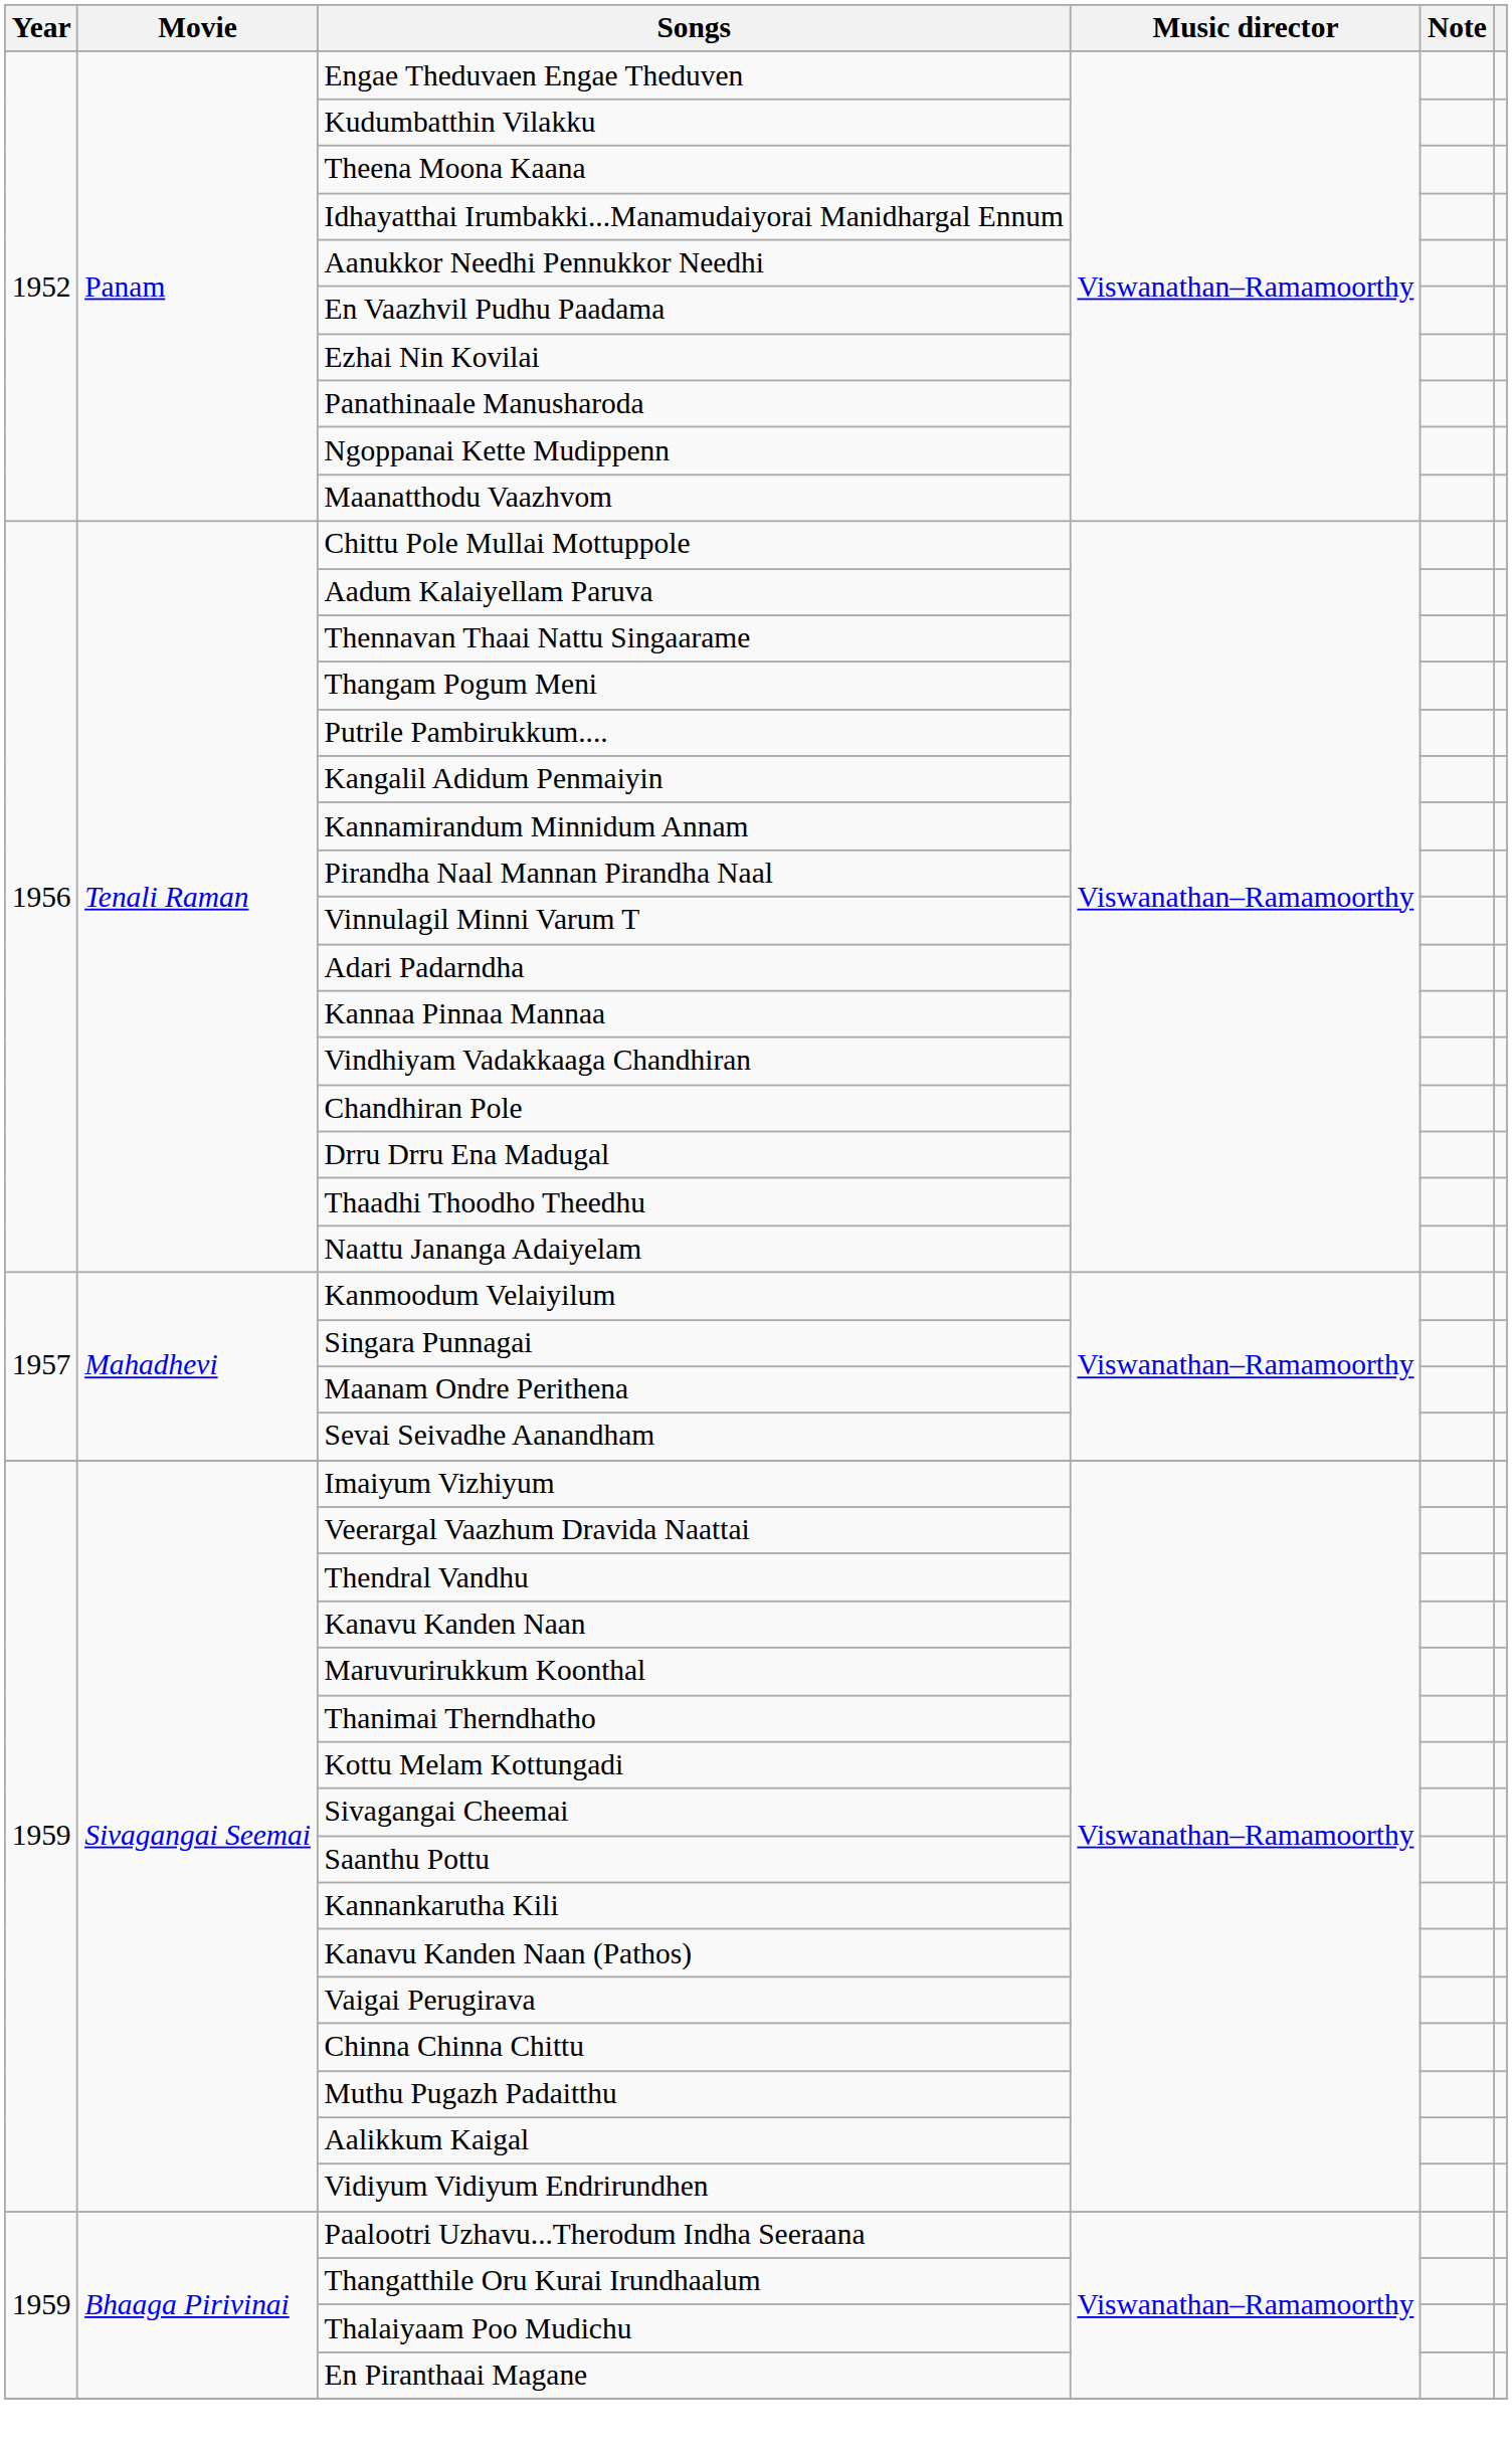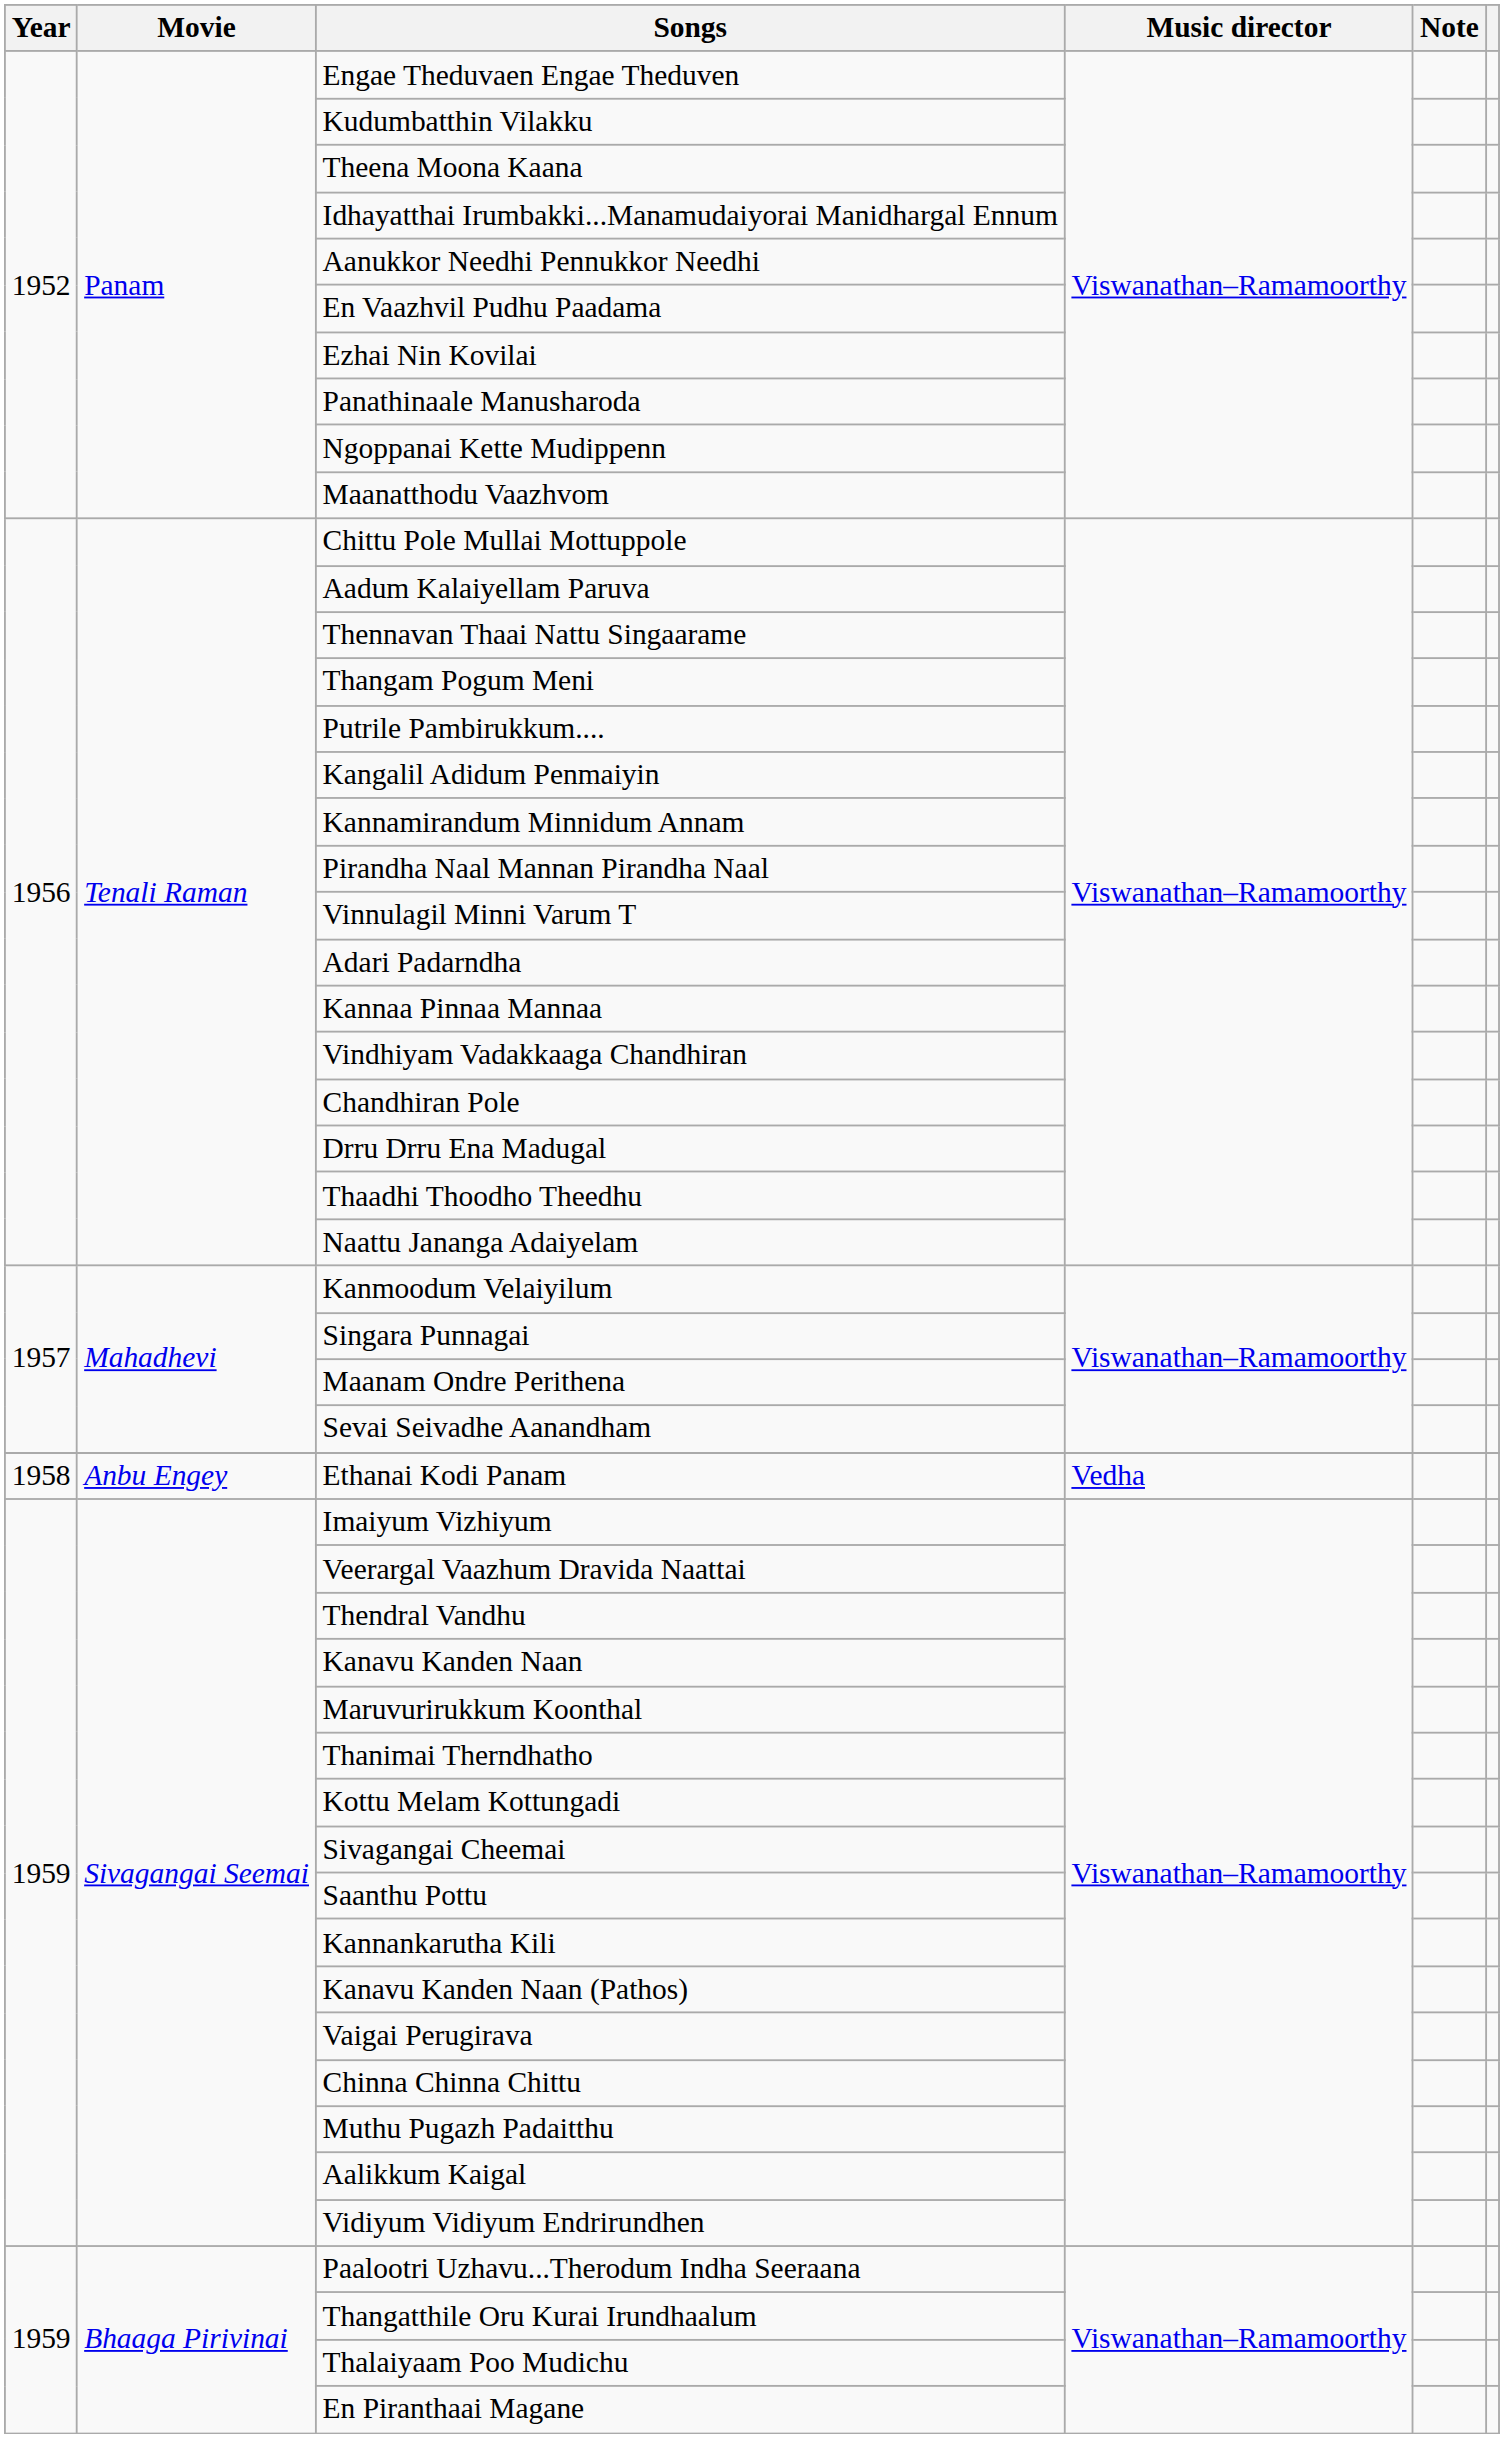+ row: 1958 | Anbu Engey | Ethanai Kodi Panam | Vedha
